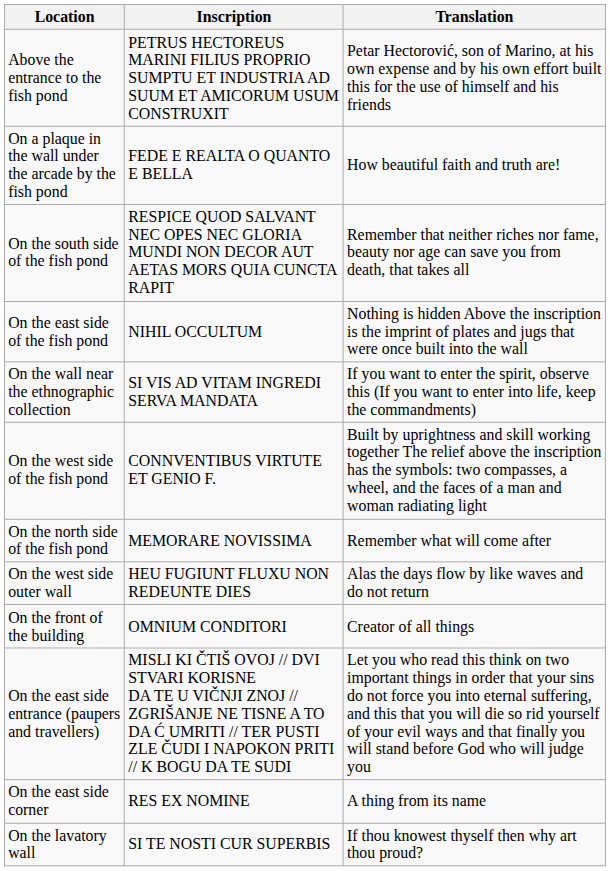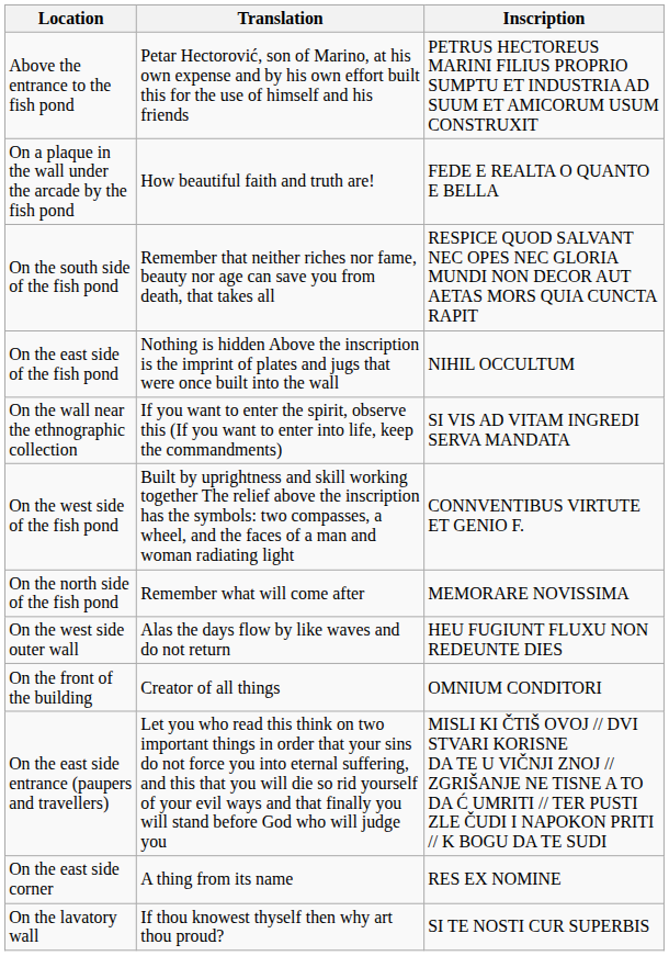columns swapped: Inscription <-> Translation
